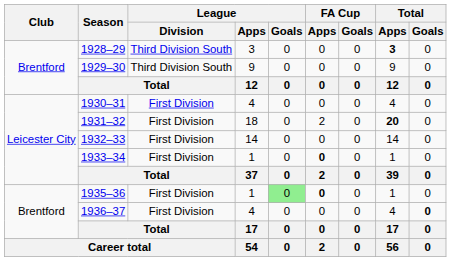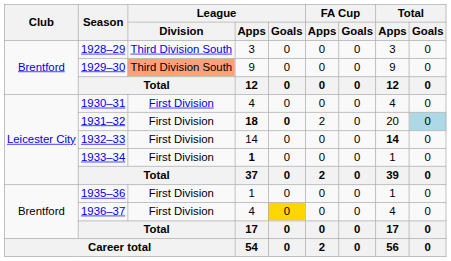1928–29 | Total / Apps: bold -> normal
1929–30 | League / Division: no background -> lightsalmon background
1931–32 | League / Apps: normal -> bold
1931–32 | League / Goals: normal -> bold
1931–32 | Total / Apps: bold -> normal
1931–32 | Total / Goals: no background -> lightblue background
1932–33 | Total / Apps: normal -> bold
1933–34 | League / Apps: normal -> bold
1933–34 | FA Cup / Apps: bold -> normal
1935–36 | League / Goals: lightgreen background -> no background
1935–36 | FA Cup / Apps: bold -> normal
1936–37 | League / Goals: no background -> gold background
1936–37 | Total / Goals: bold -> normal
